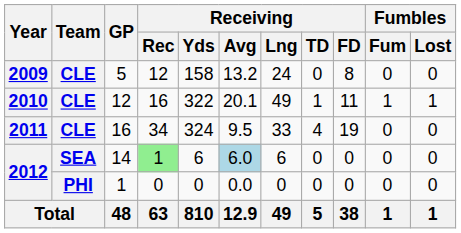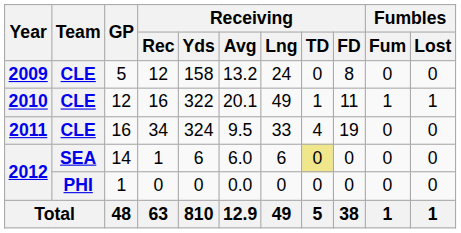14 | Receiving / Rec: lightgreen background -> no background
14 | Receiving / Avg: lightblue background -> no background
14 | Receiving / TD: no background -> khaki background
